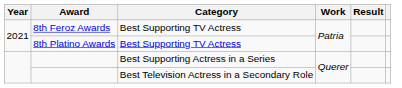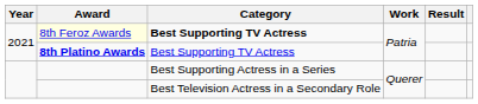8th Feroz Awards | Award: no background -> lightyellow background
8th Feroz Awards | Category: normal -> bold
8th Platino Awards | Award: normal -> bold
